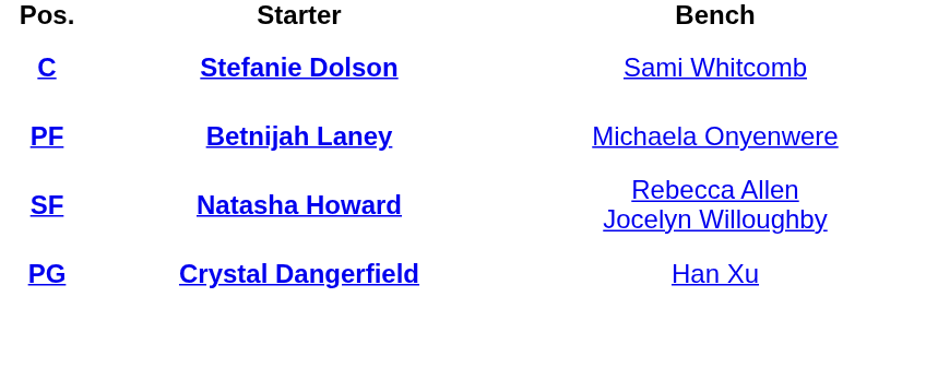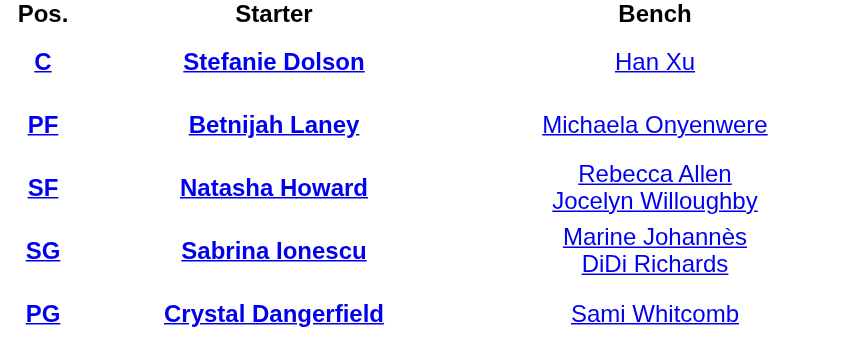C | Bench: Sami Whitcomb -> Han Xu
+ row: SG | Sabrina Ionescu | Marine Johannès DiDi Richards
PG | Bench: Han Xu -> Sami Whitcomb
